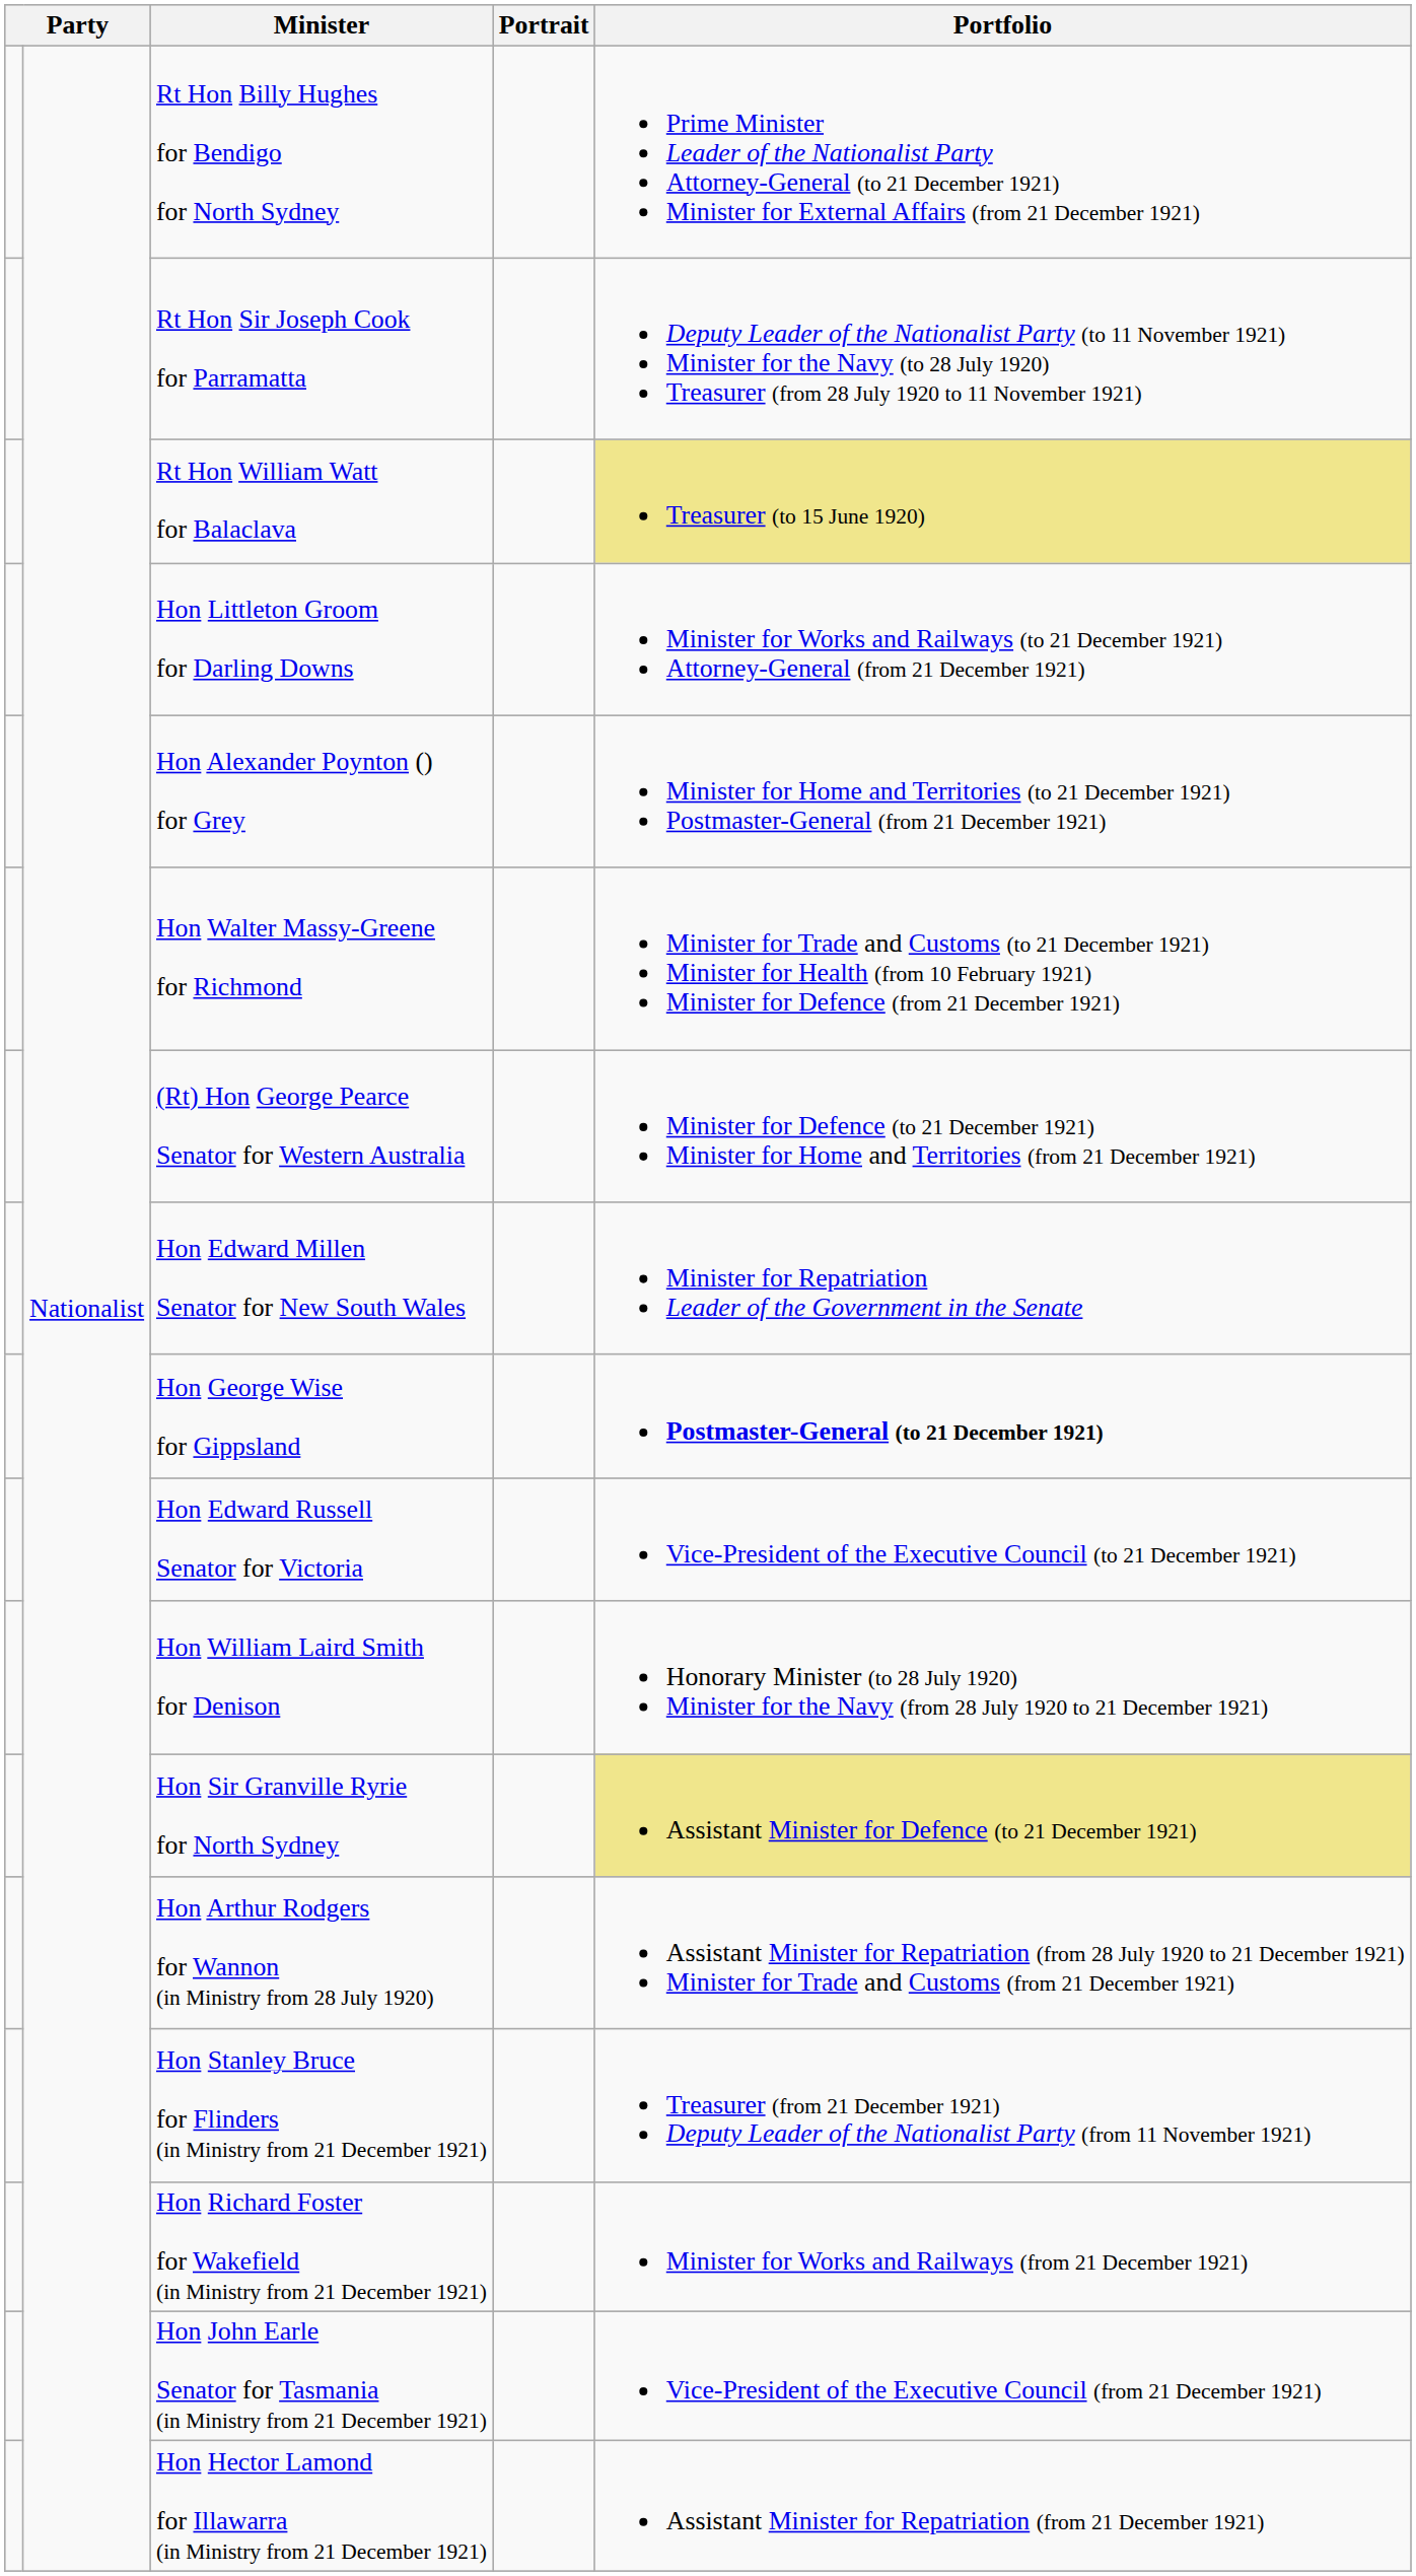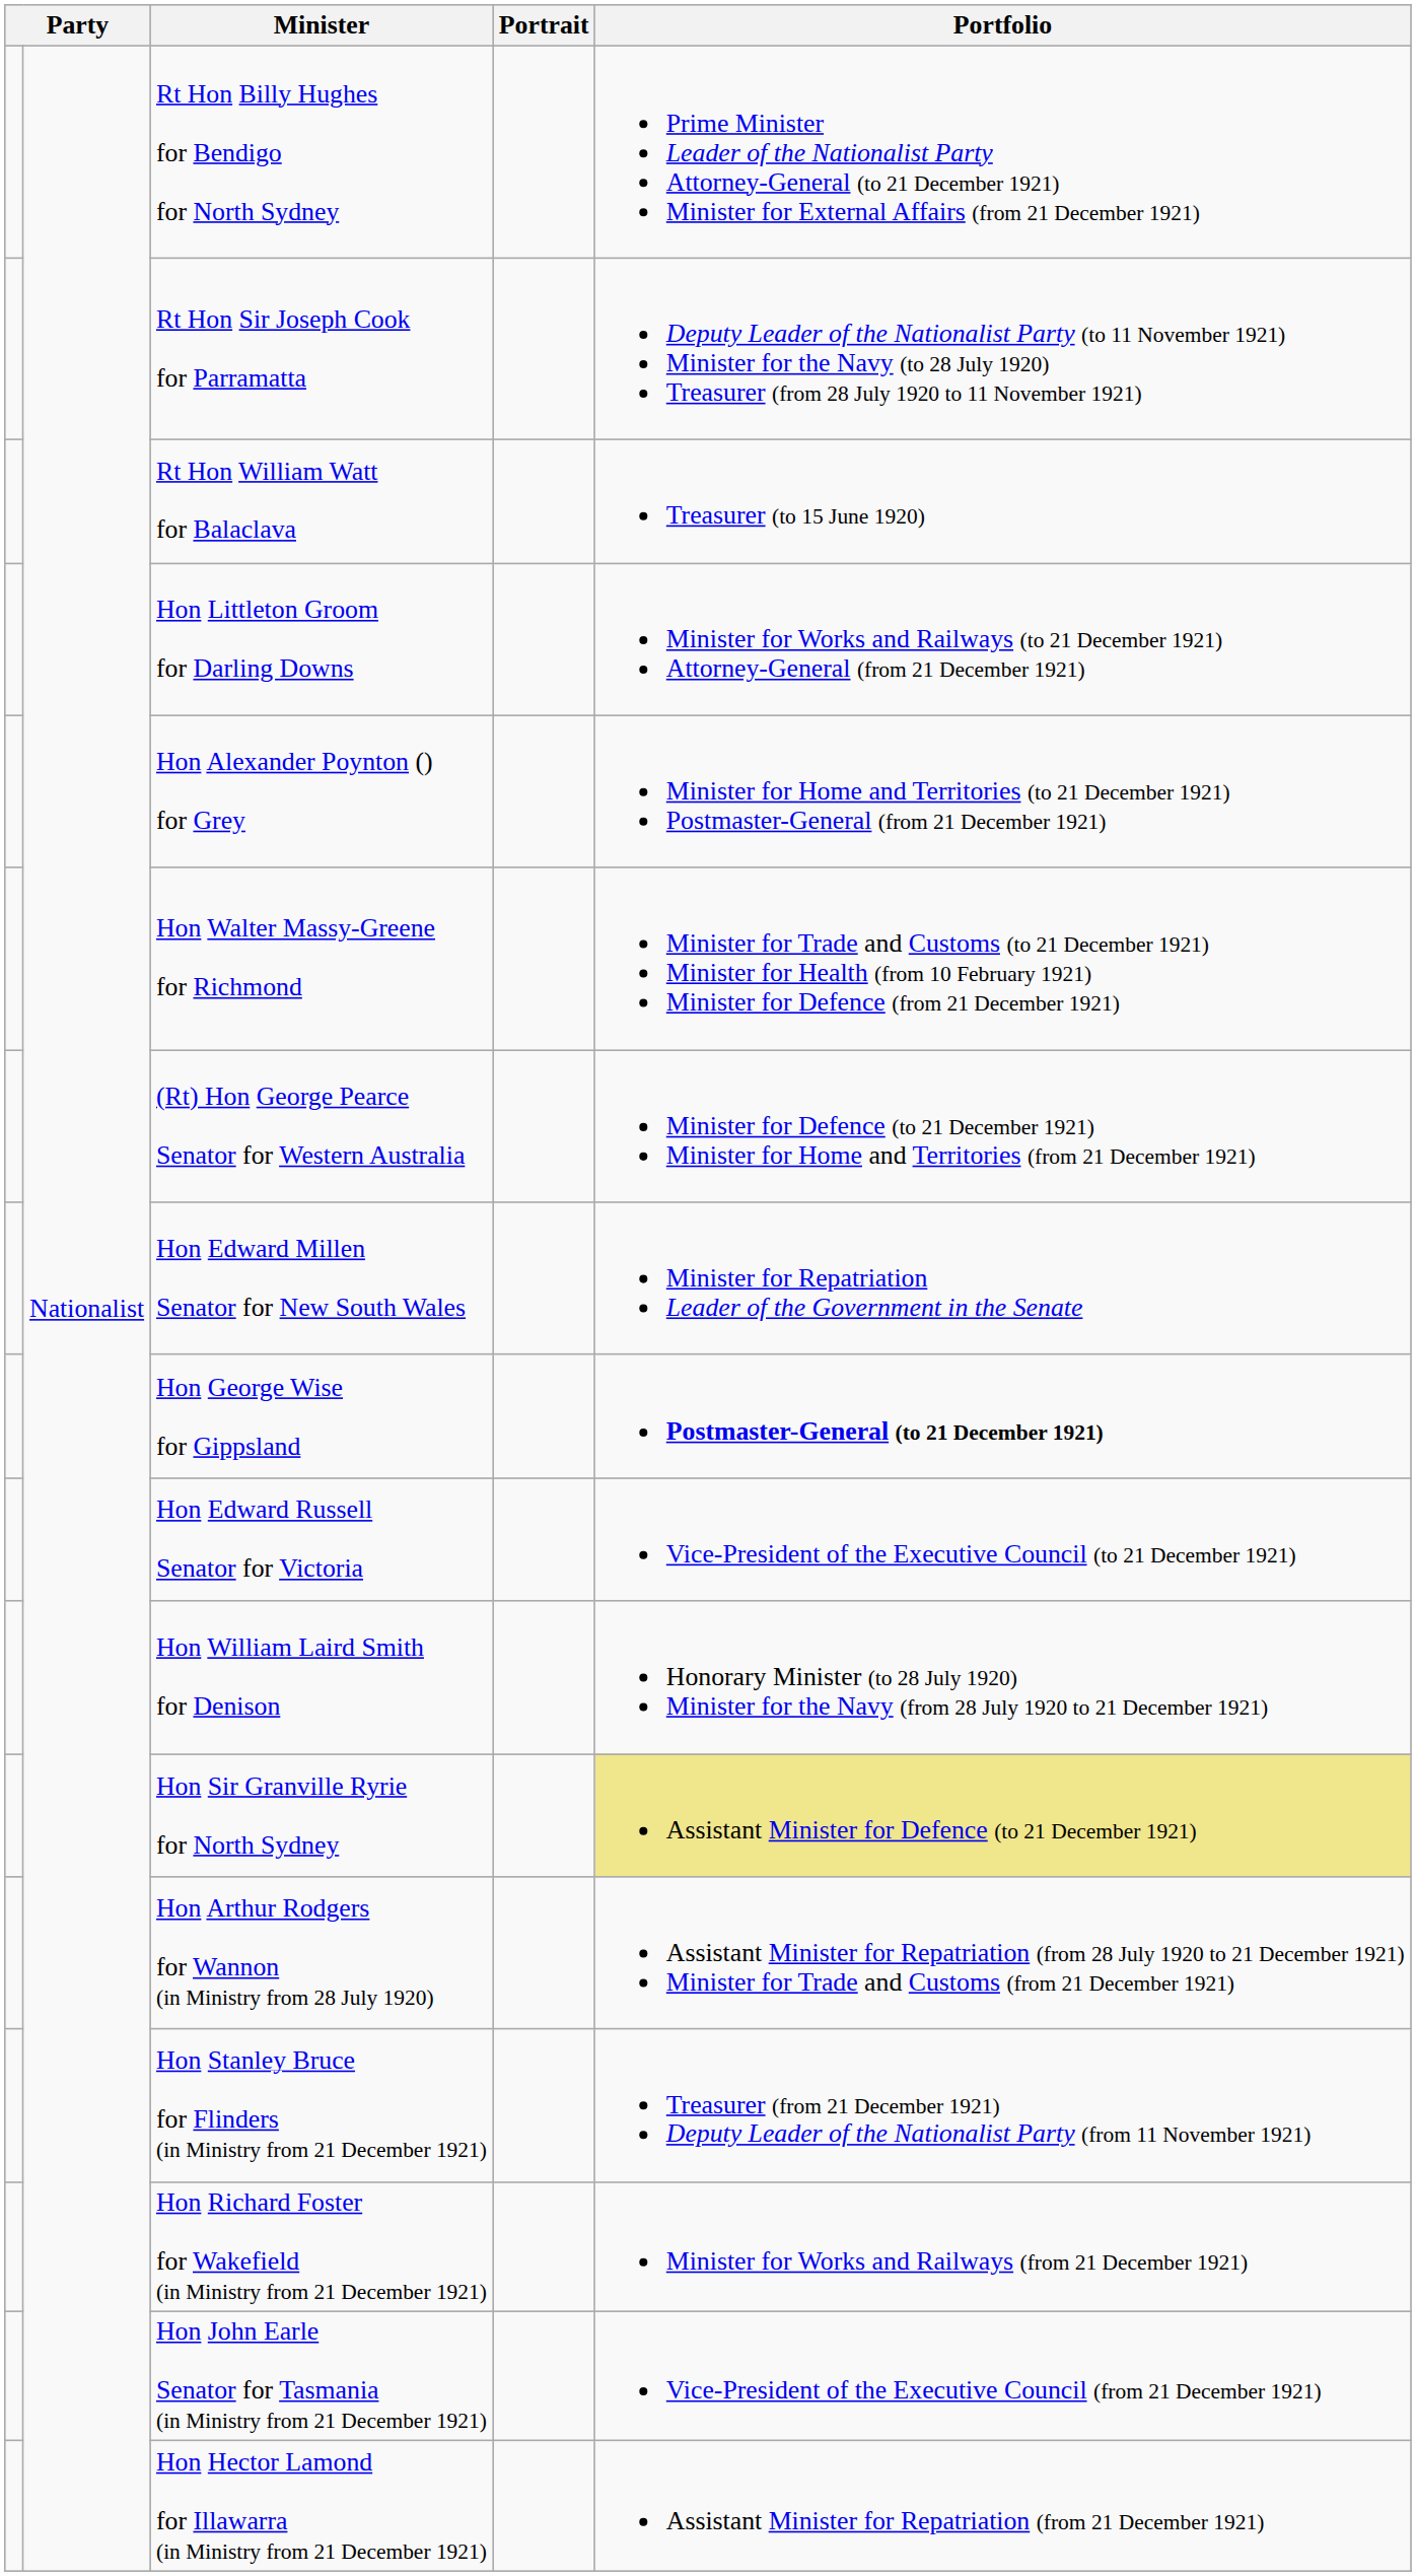Rt Hon William Watt for Balaclava | Portfolio: khaki background -> no background
